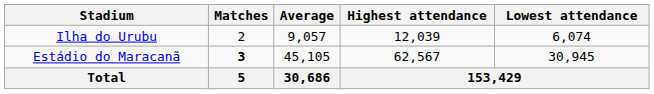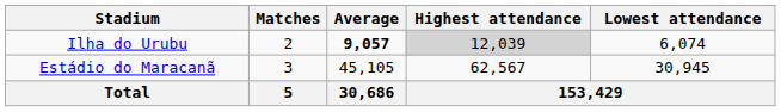Ilha do Urubu | Average: normal -> bold
Ilha do Urubu | Highest attendance: no background -> lightgrey background
Estádio do Maracanã | Matches: bold -> normal
